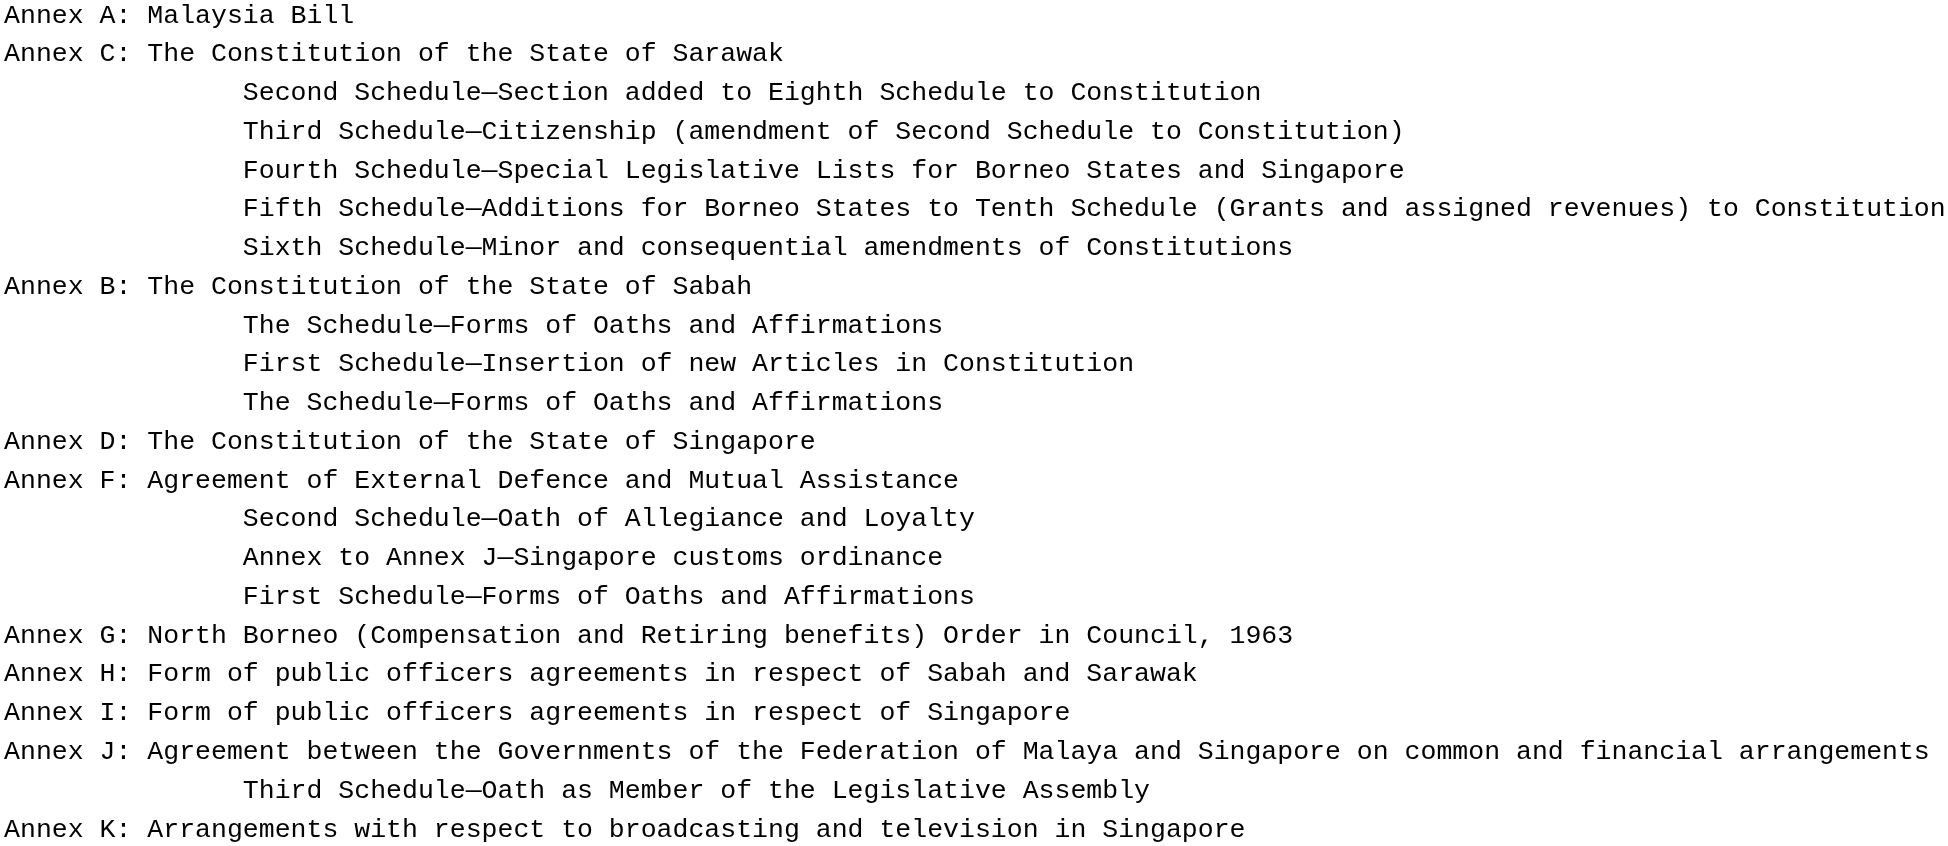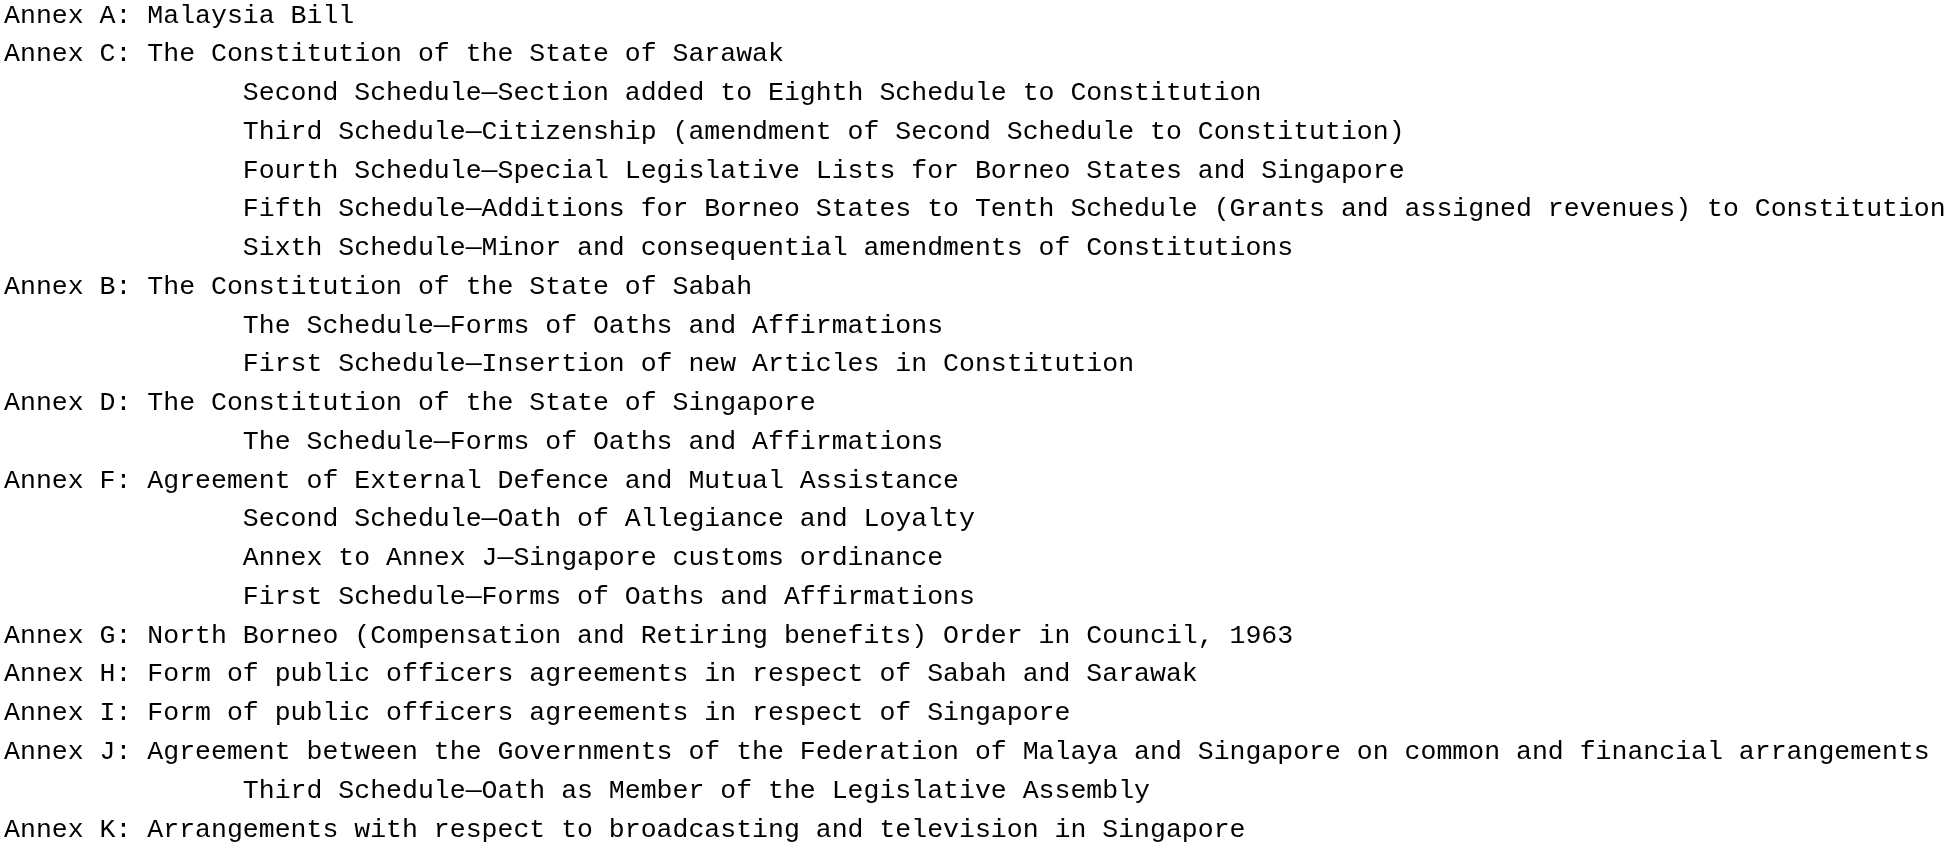row 11 | column 1: The Schedule—Forms of Oaths and Affirmations -> Annex D: The Constitution of the State of Singapore
row 12 | column 1: Annex D: The Constitution of the State of Singapore -> The Schedule—Forms of Oaths and Affirmations
